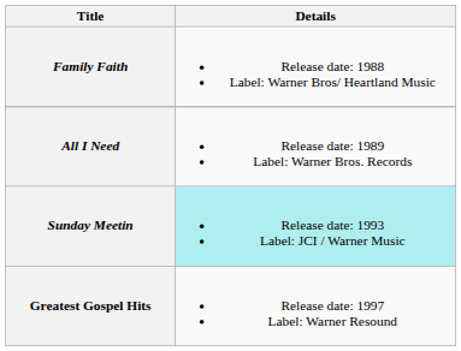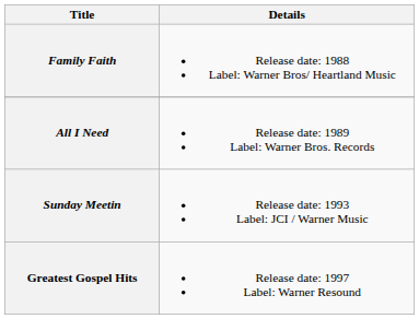Sunday Meetin | Details: paleturquoise background -> no background
